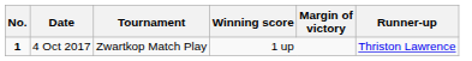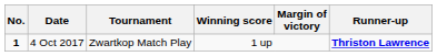4 Oct 2017 | Runner-up: normal -> bold
